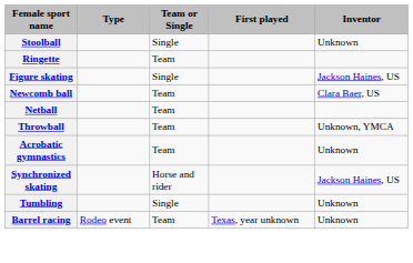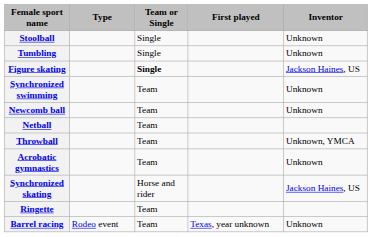rows swapped: Tumbling <-> Ringette
Figure skating | Team or Single: normal -> bold
+ row: Synchronized swimming | Team | Unknown
Newcomb ball | Inventor: Clara Baer, US -> Unknown
